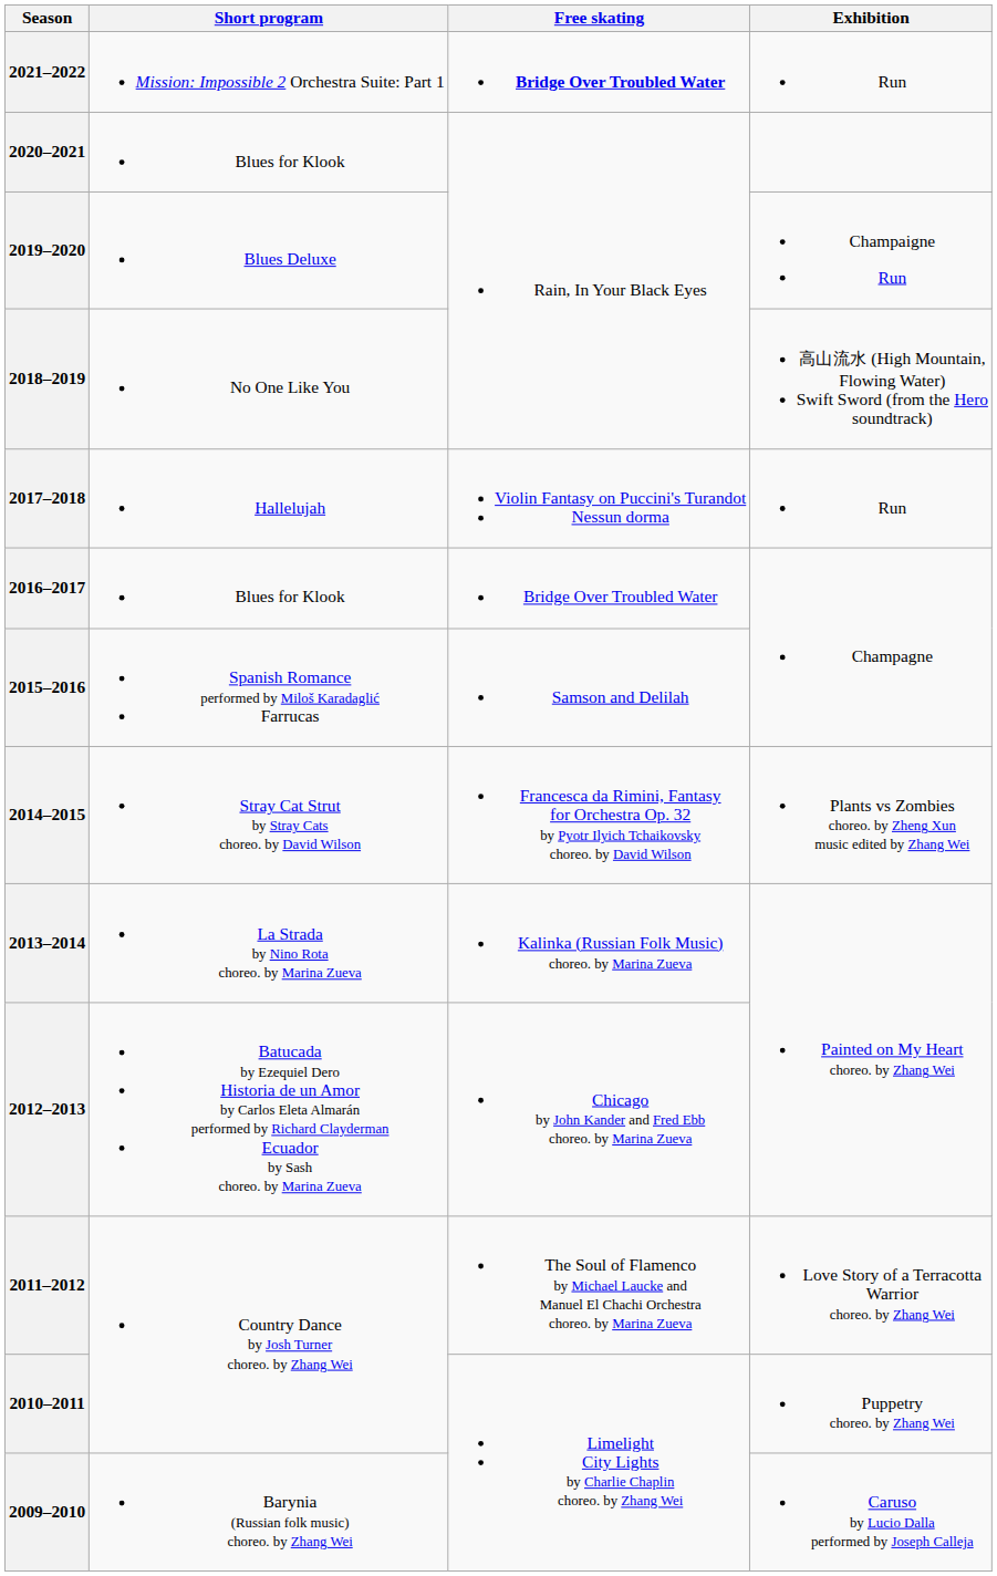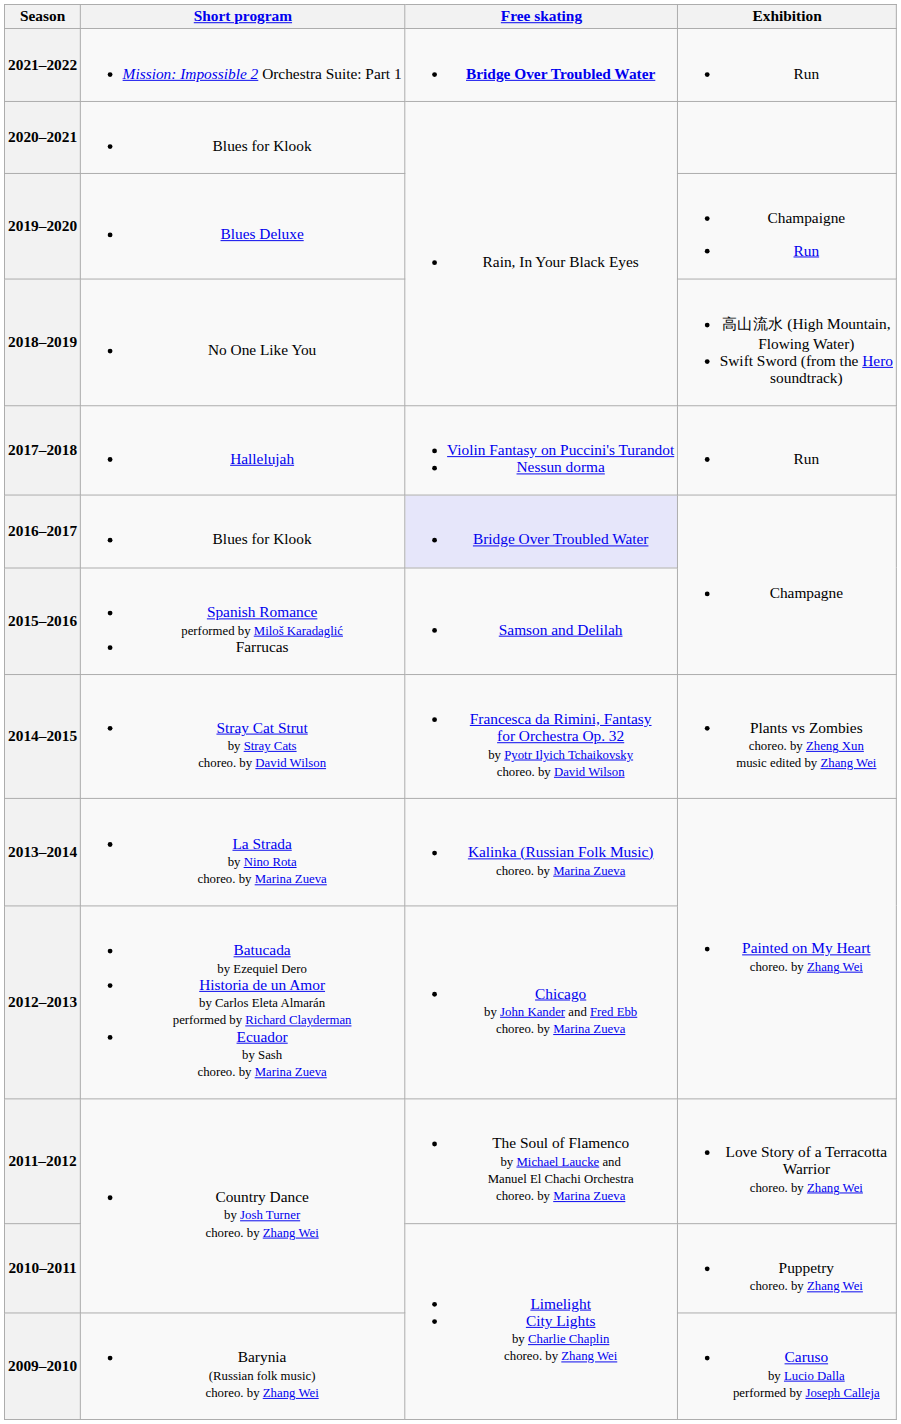2016–2017 | Free skating: no background -> lavender background
